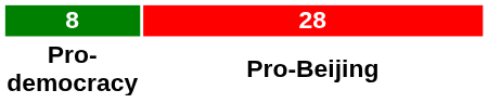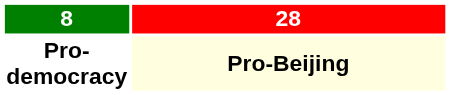Pro-democracy | 28: no background -> lightyellow background
